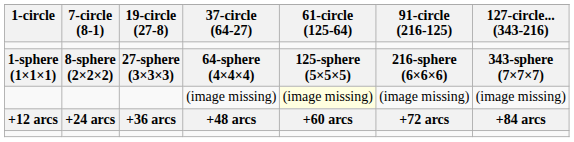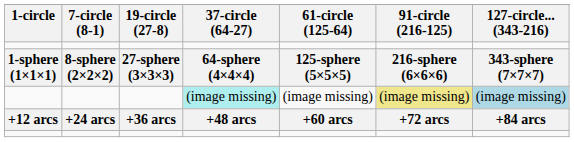row 4 | 37-circle (64-27): no background -> paleturquoise background
row 4 | 61-circle (125-64): lightyellow background -> no background
row 4 | 91-circle (216-125): no background -> khaki background
row 4 | 127-circle... (343-216): no background -> lightblue background
